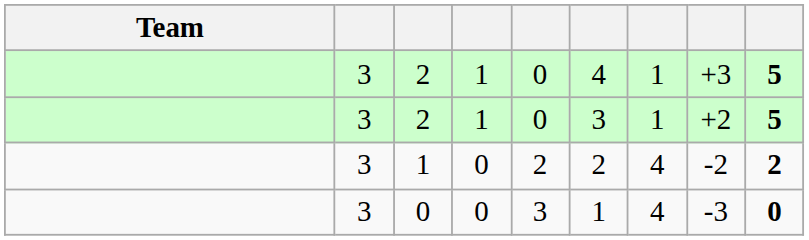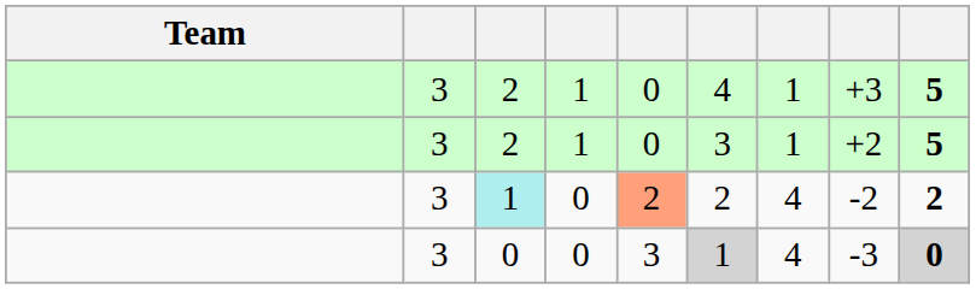row 4 | column 3: no background -> paleturquoise background
row 4 | column 5: no background -> lightsalmon background
row 5 | column 6: no background -> lightgrey background
row 5 | column 9: no background -> lightgrey background
